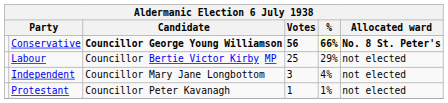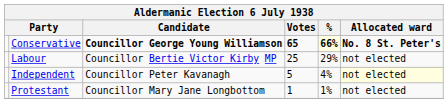Conservative | Votes: 56 -> 65
Independent | Candidate: Councillor Mary Jane Longbottom -> Councillor Peter Kavanagh
Independent | Votes: 3 -> 5
Independent | Allocated ward: no background -> lightyellow background
Protestant | Candidate: Councillor Peter Kavanagh -> Councillor Mary Jane Longbottom
